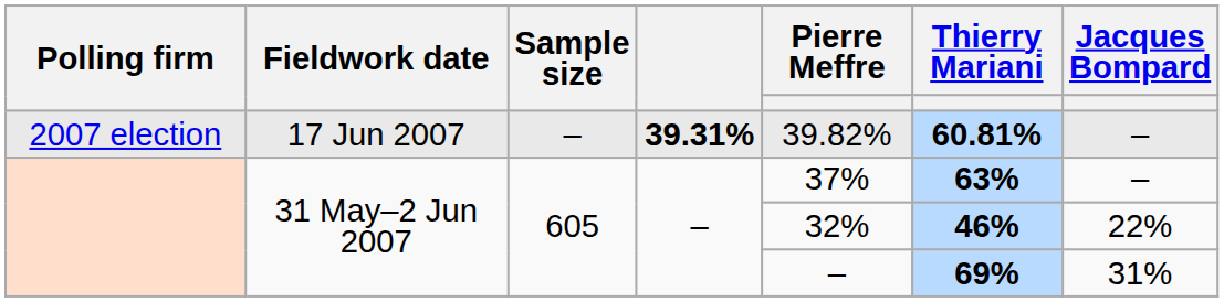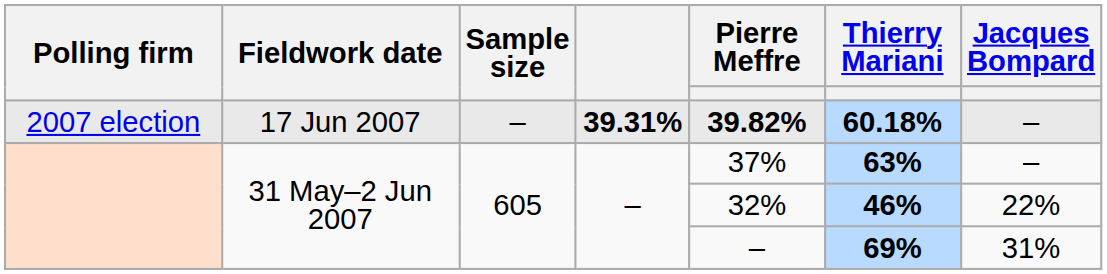2007 election | Pierre Meffre: normal -> bold
2007 election | Thierry Mariani: 60.81% -> 60.18%
